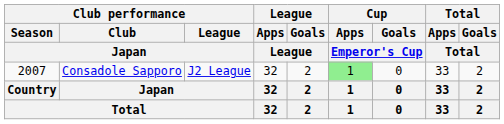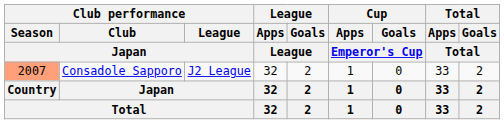Consadole Sapporo | Club performance / Season / Japan: no background -> lightsalmon background
Consadole Sapporo | Cup / Apps / Emperor's Cup: lightgreen background -> no background
